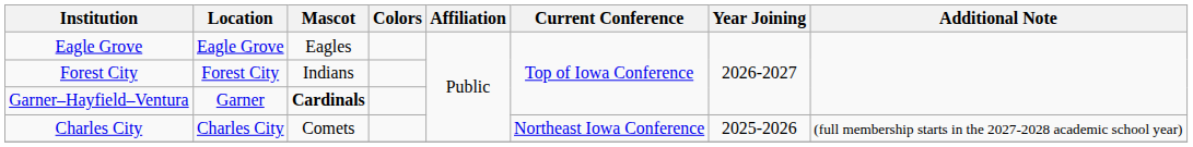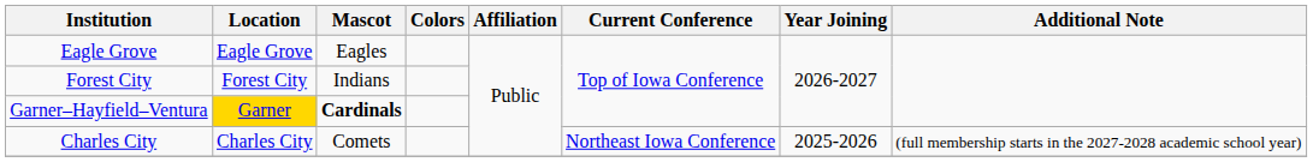Garner–Hayfield–Ventura | Location: no background -> gold background
